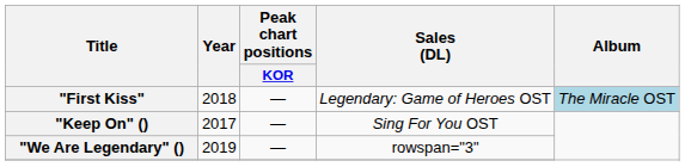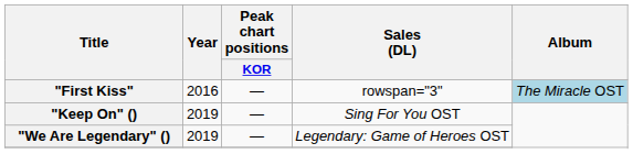"First Kiss" | Year: 2018 -> 2016
"First Kiss" | Sales (DL): Legendary: Game of Heroes OST -> rowspan="3"
"Keep On" () | Year: 2017 -> 2019
"We Are Legendary" () | Sales (DL): rowspan="3" -> Legendary: Game of Heroes OST
